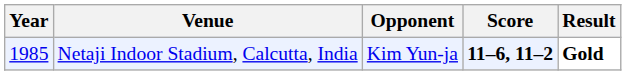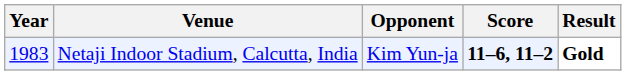Netaji Indoor Stadium, Calcutta, India | Year: 1985 -> 1983
